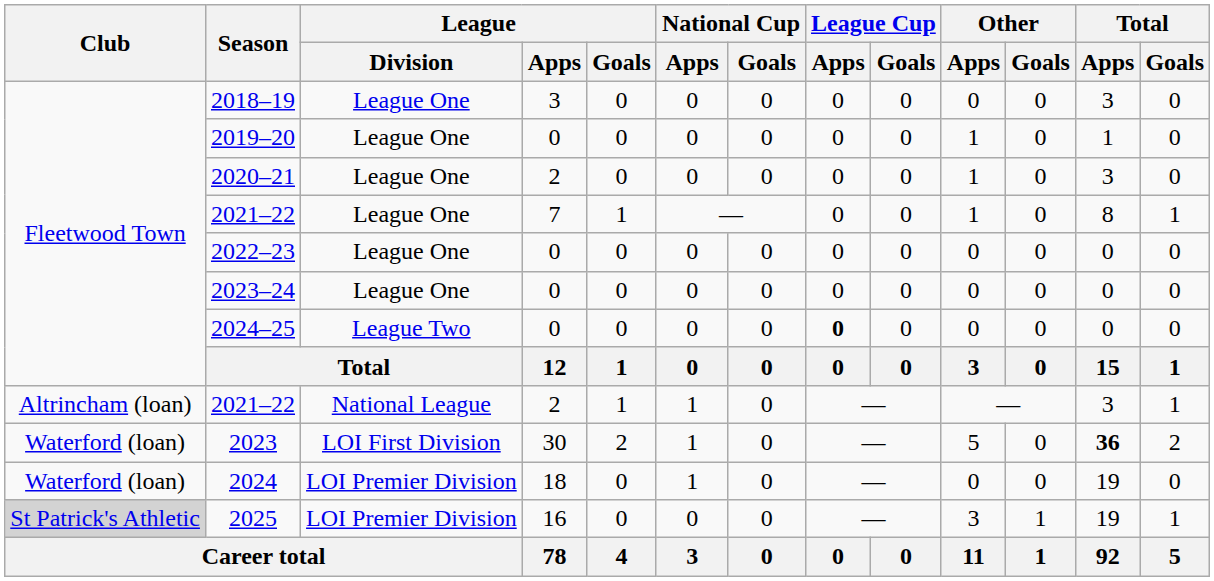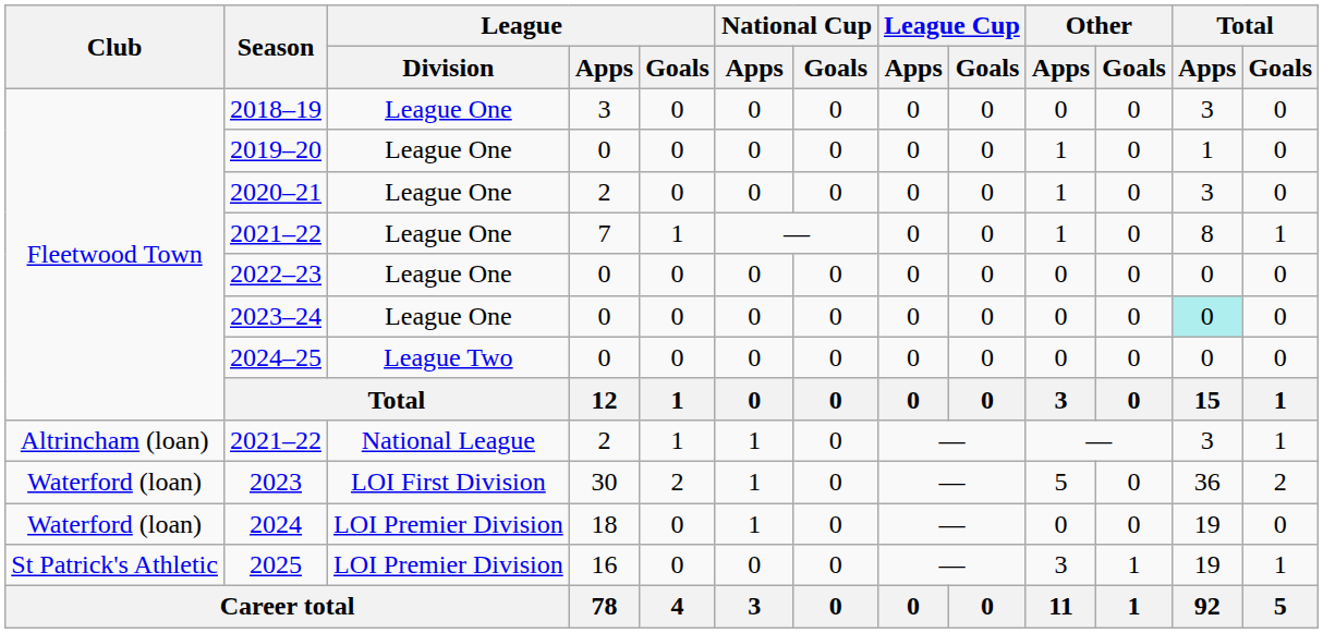2023–24 | Total / Apps: no background -> paleturquoise background
2024–25 | League Cup / Apps: bold -> normal
2023 | Total / Apps: bold -> normal
2025 | Club: lightgrey background -> no background
